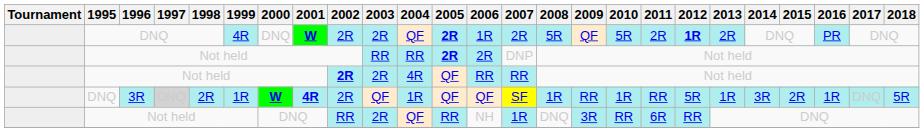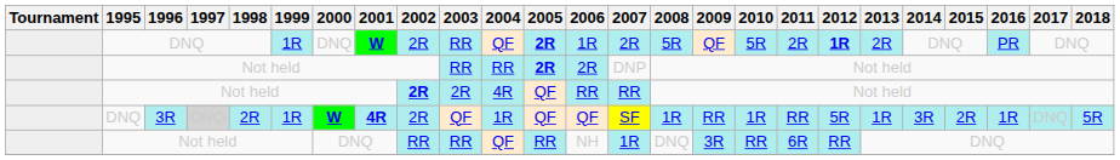row 2 | 1999: 4R -> 1R
row 2 | 2003: 2R -> RR
row 6 | 2003: 2R -> RR
